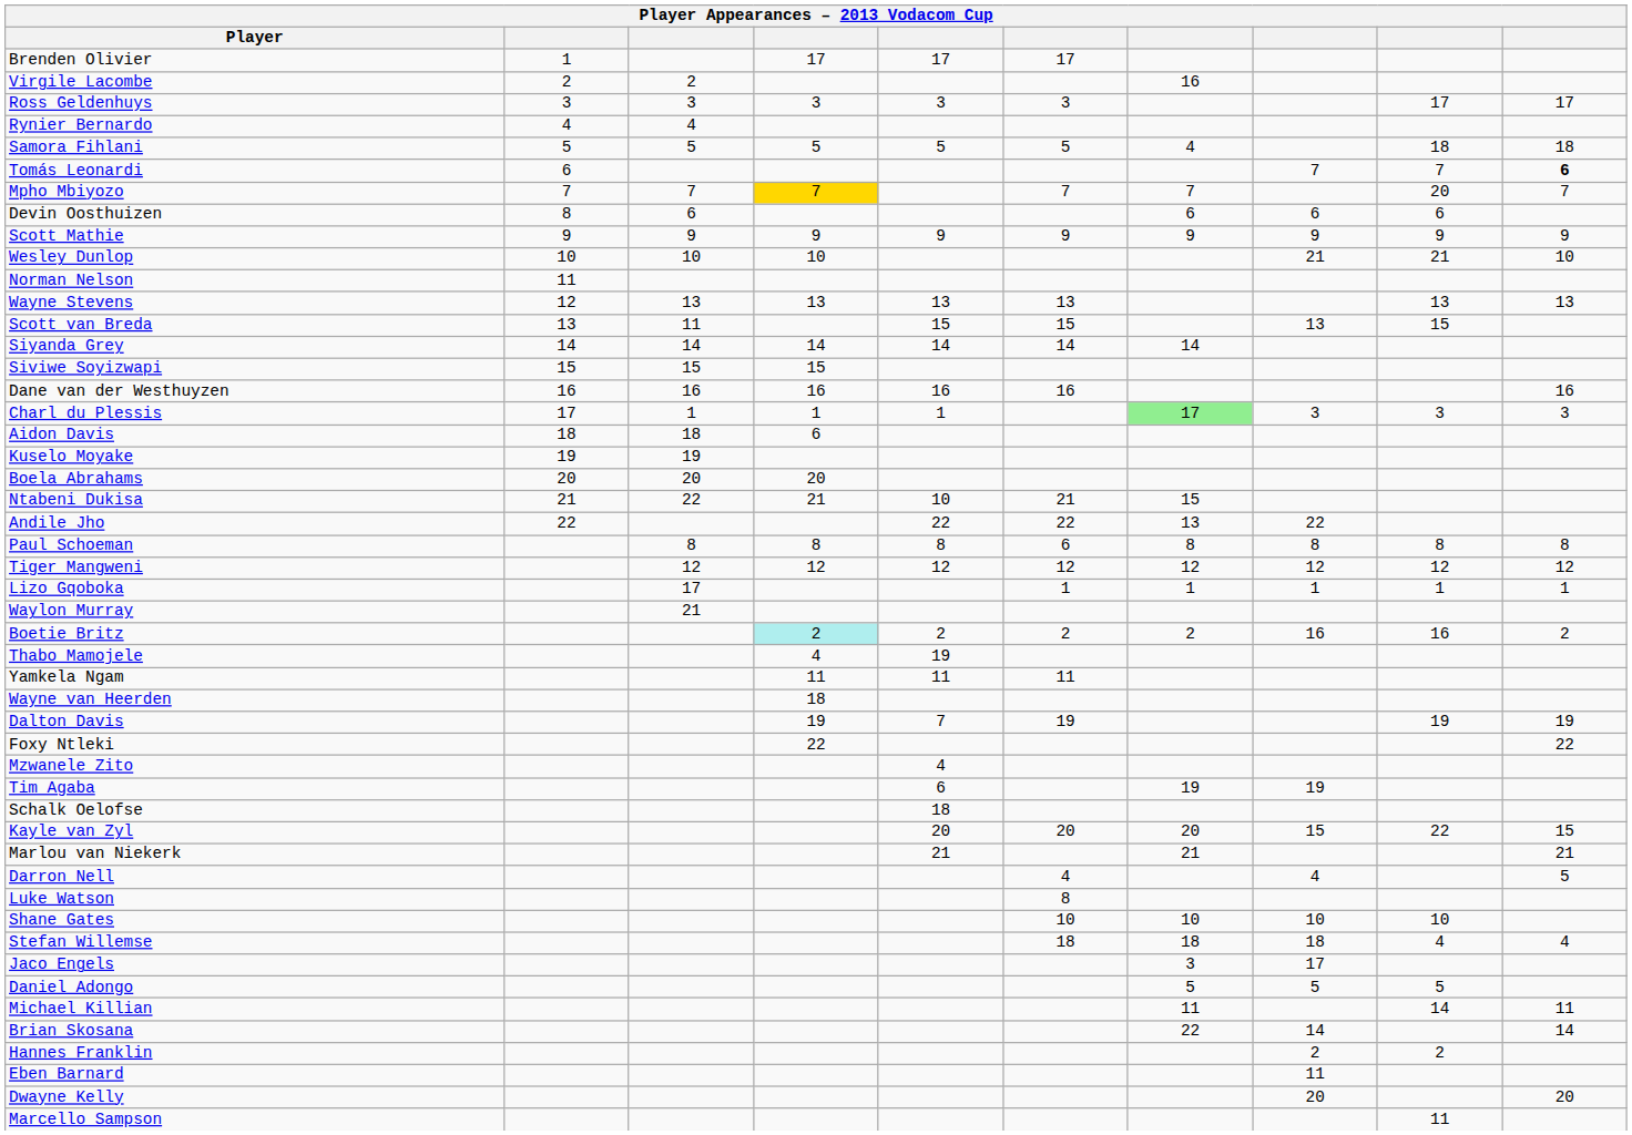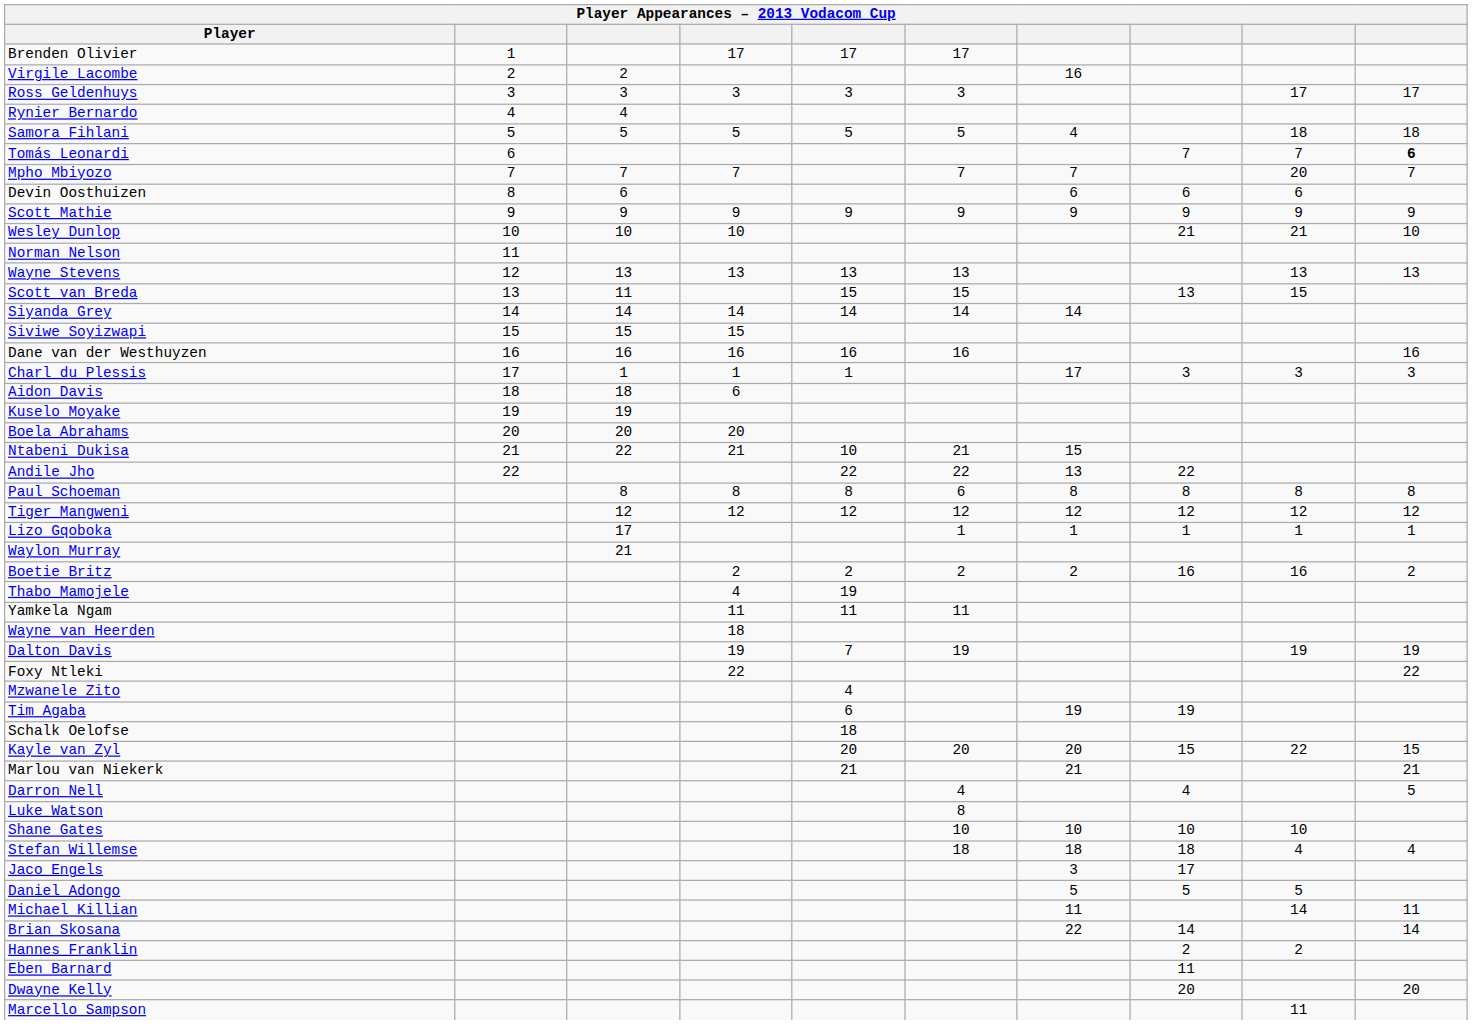Mpho Mbiyozo | column 4: gold background -> no background
Charl du Plessis | column 7: lightgreen background -> no background
Boetie Britz | column 4: paleturquoise background -> no background
